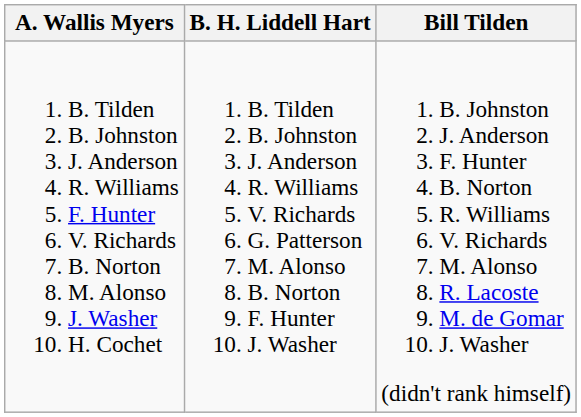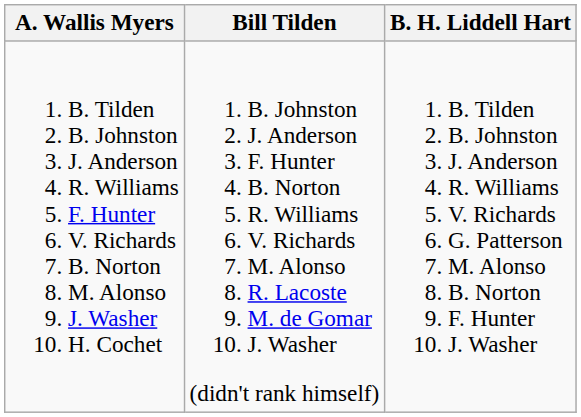columns swapped: B. H. Liddell Hart <-> Bill Tilden
